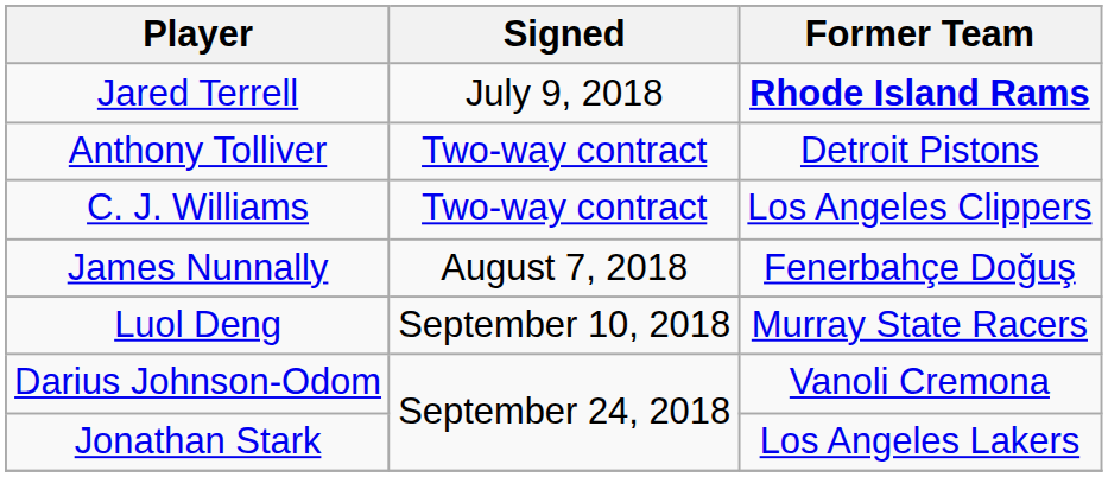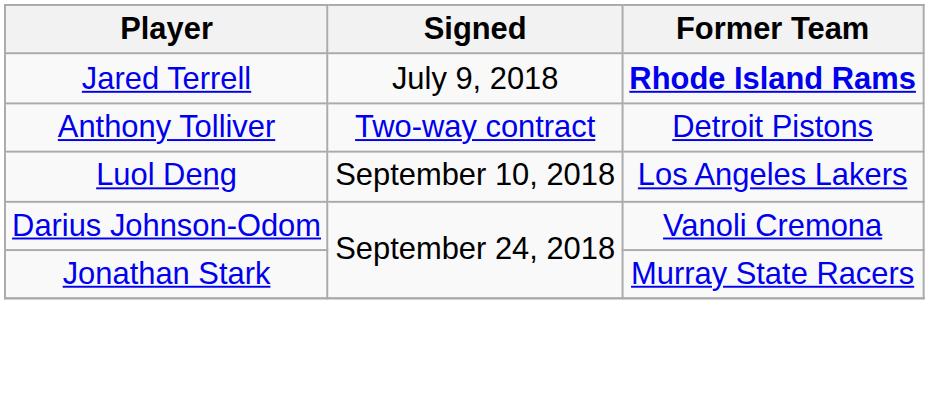- row: C. J. Williams | Two-way contract | Los Angeles Clippers
- row: James Nunnally | August 7, 2018 | Fenerbahçe Doğuş
Luol Deng | Former Team: Murray State Racers -> Los Angeles Lakers
Jonathan Stark | Former Team: Los Angeles Lakers -> Murray State Racers
